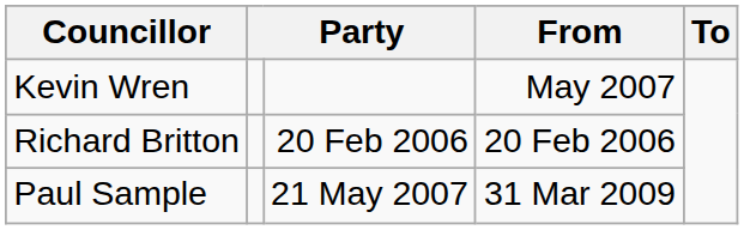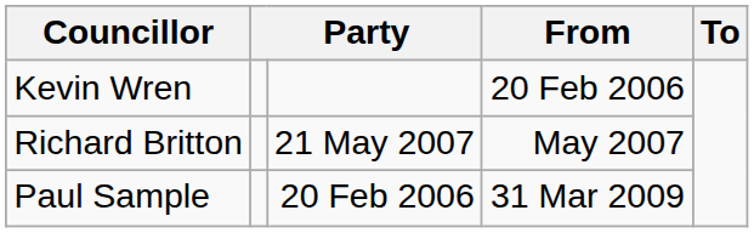Kevin Wren | From: May 2007 -> 20 Feb 2006
Richard Britton | column 3: 20 Feb 2006 -> 21 May 2007
Richard Britton | From: 20 Feb 2006 -> May 2007
Paul Sample | column 3: 21 May 2007 -> 20 Feb 2006
